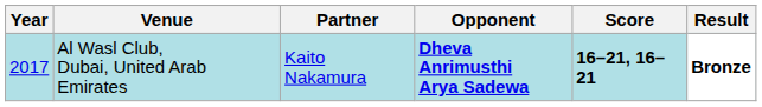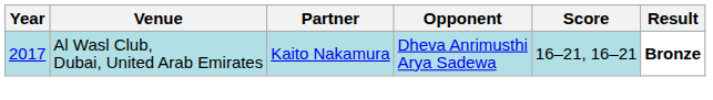Al Wasl Club, Dubai, United Arab Emirates | Opponent: bold -> normal
Al Wasl Club, Dubai, United Arab Emirates | Score: bold -> normal
